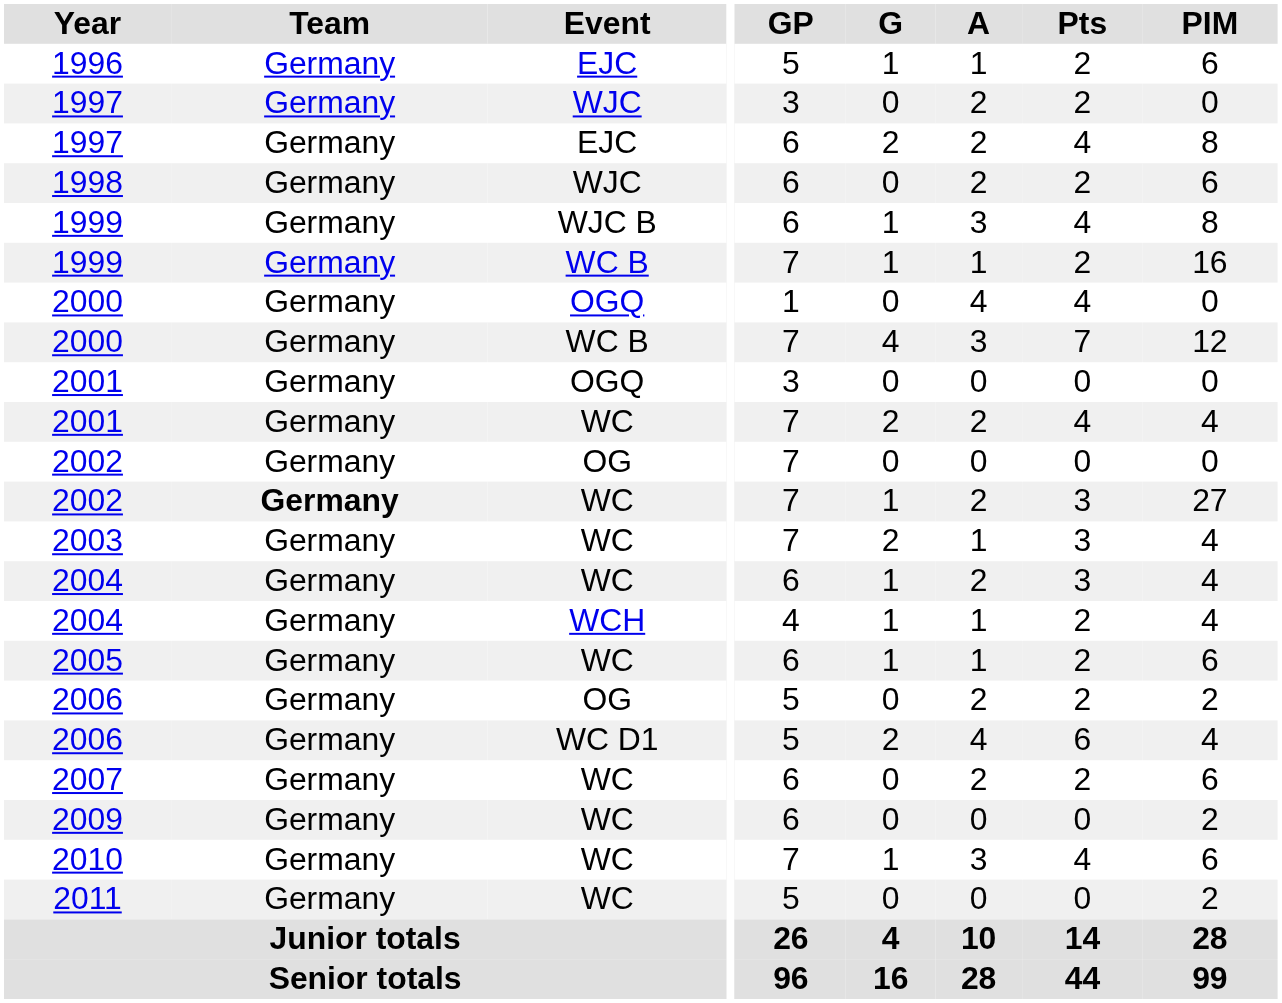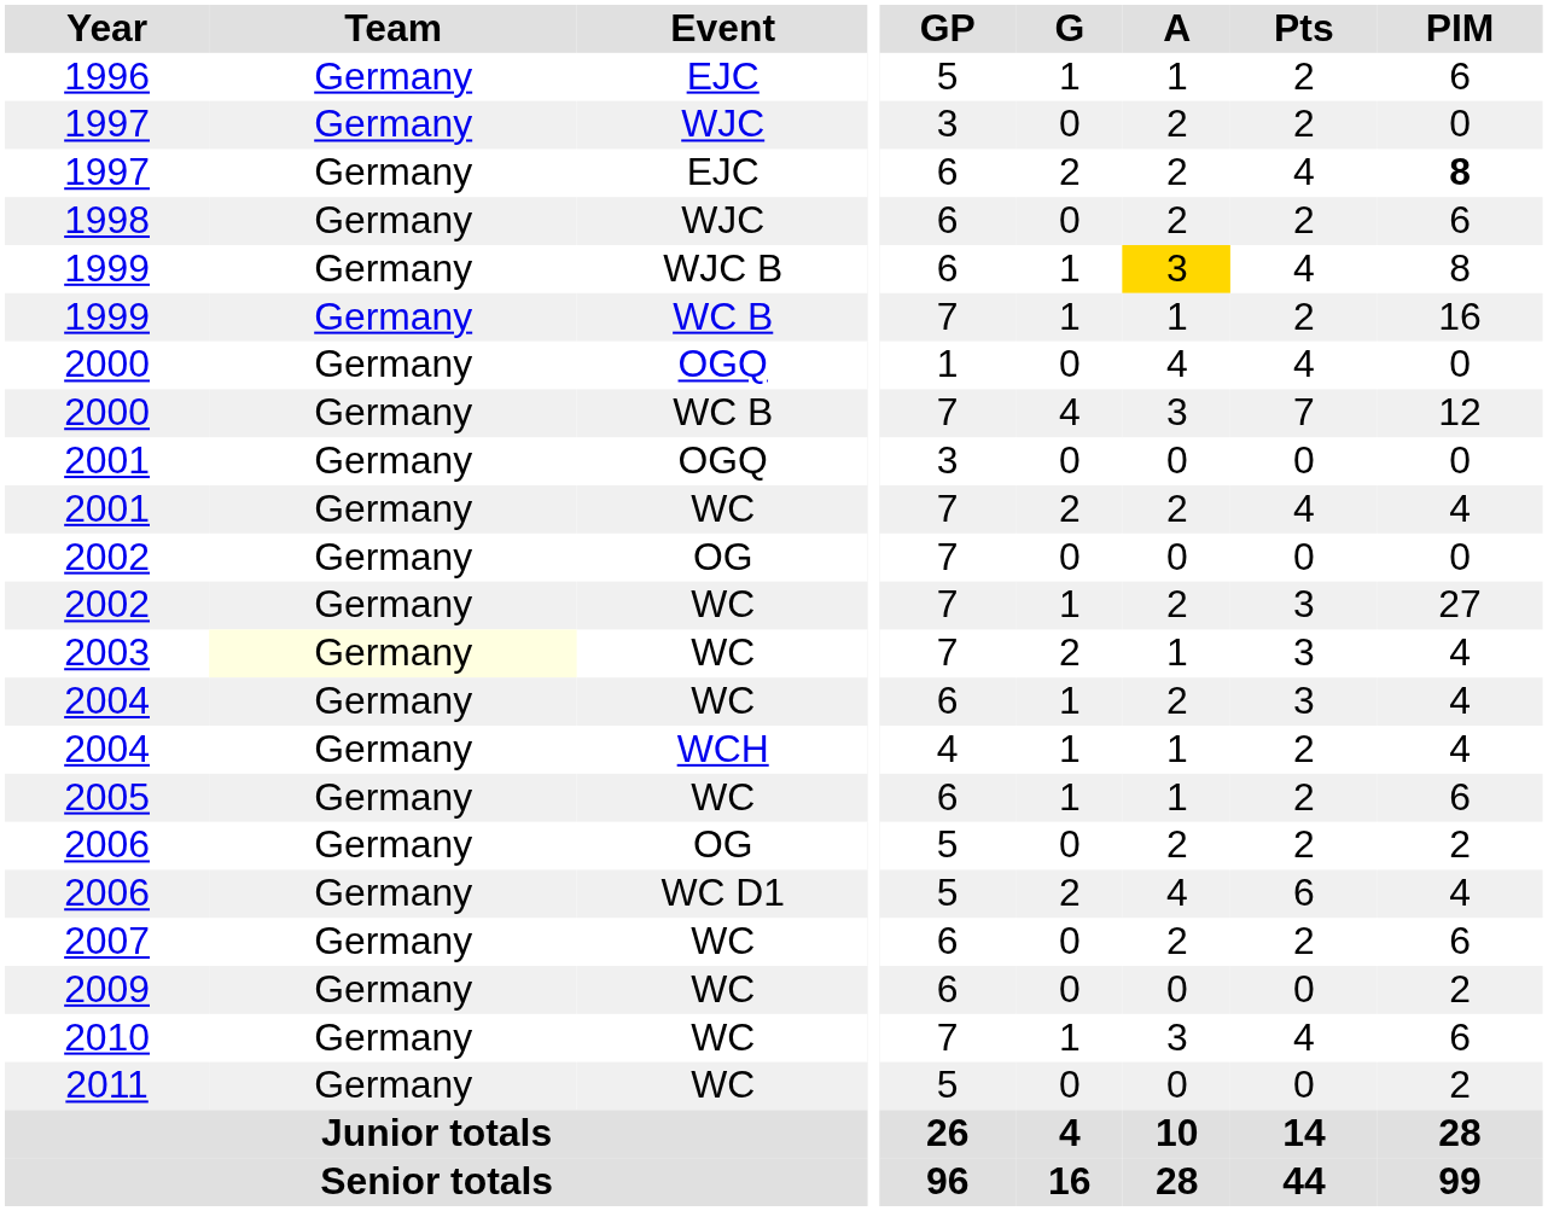1997 / EJC | PIM: normal -> bold
1999 / WJC B | A: no background -> gold background
2002 / WC | Team: bold -> normal
2003 | Team: no background -> lightyellow background
